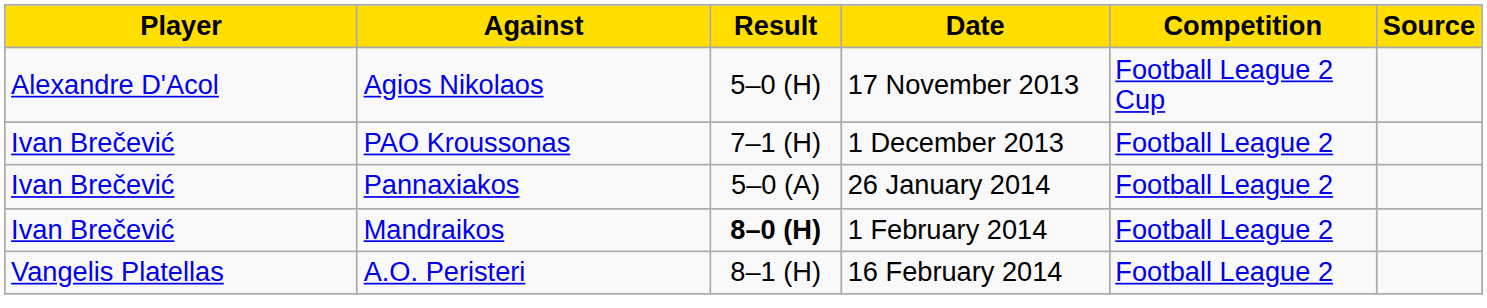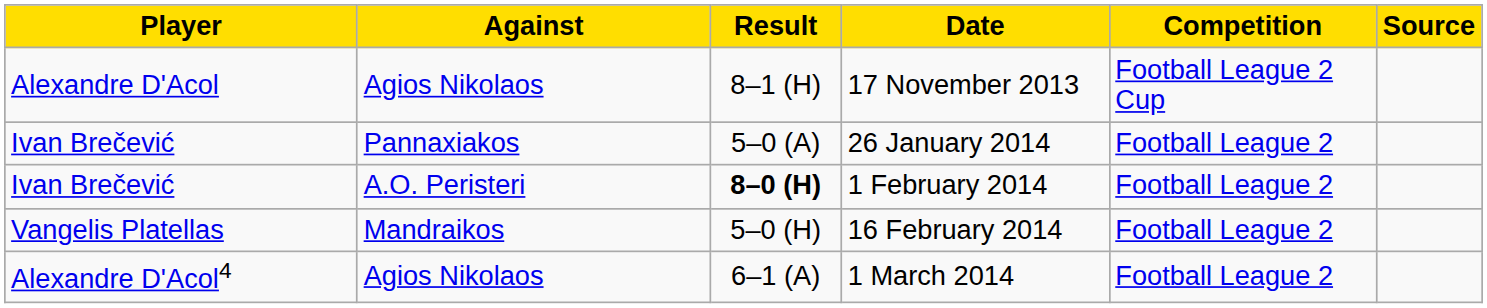17 November 2013 | Result: 5–0 (H) -> 8–1 (Η)
- row: Ivan Brečević | PAO Kroussonas | 7–1 (H) | 1 December 2013 | Football League 2
1 February 2014 | Against: Mandraikos -> A.O. Peristeri
16 February 2014 | Against: A.O. Peristeri -> Mandraikos
16 February 2014 | Result: 8–1 (Η) -> 5–0 (H)
+ row: Alexandre D'Acol4 | Agios Nikolaos | 6–1 (A) | 1 March 2014 | Football League 2
